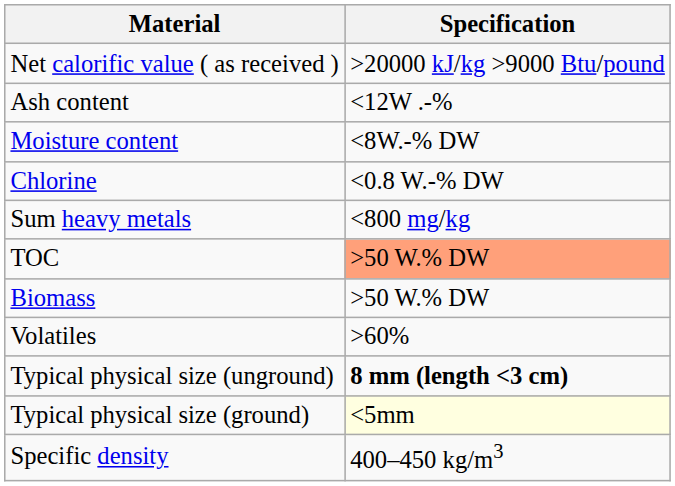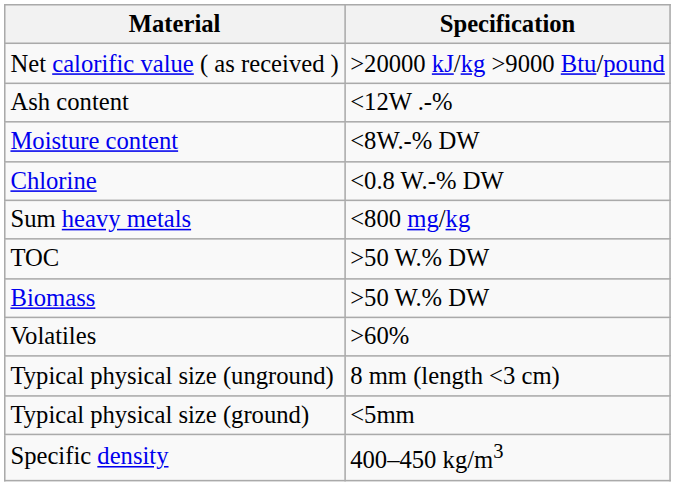TOC | Specification: lightsalmon background -> no background
Typical physical size (unground) | Specification: bold -> normal
Typical physical size (ground) | Specification: lightyellow background -> no background
